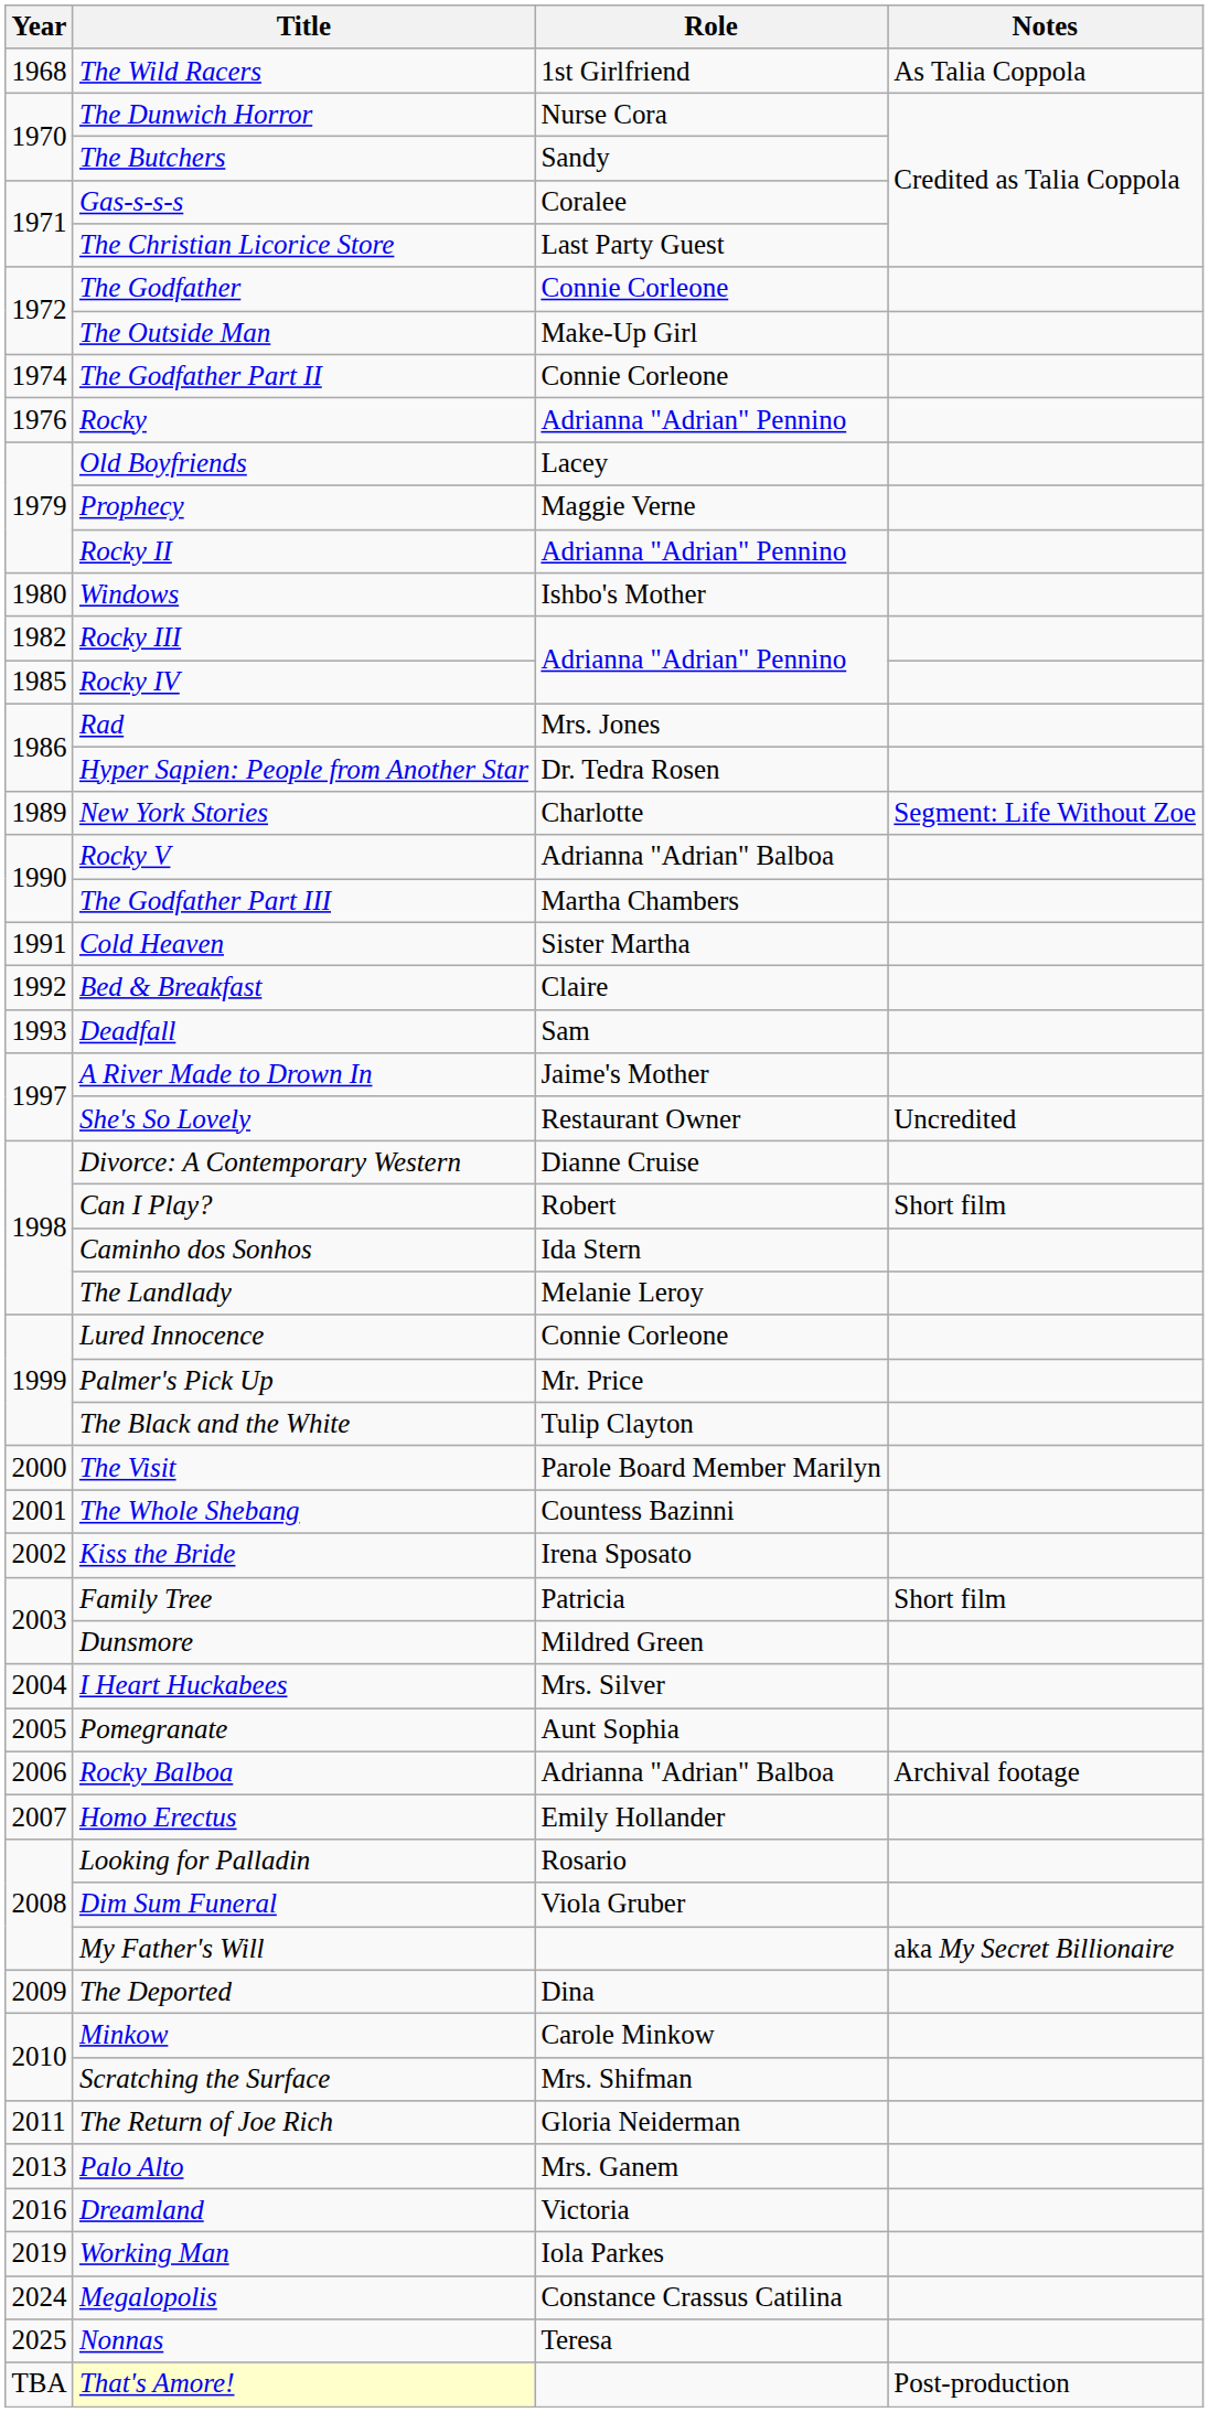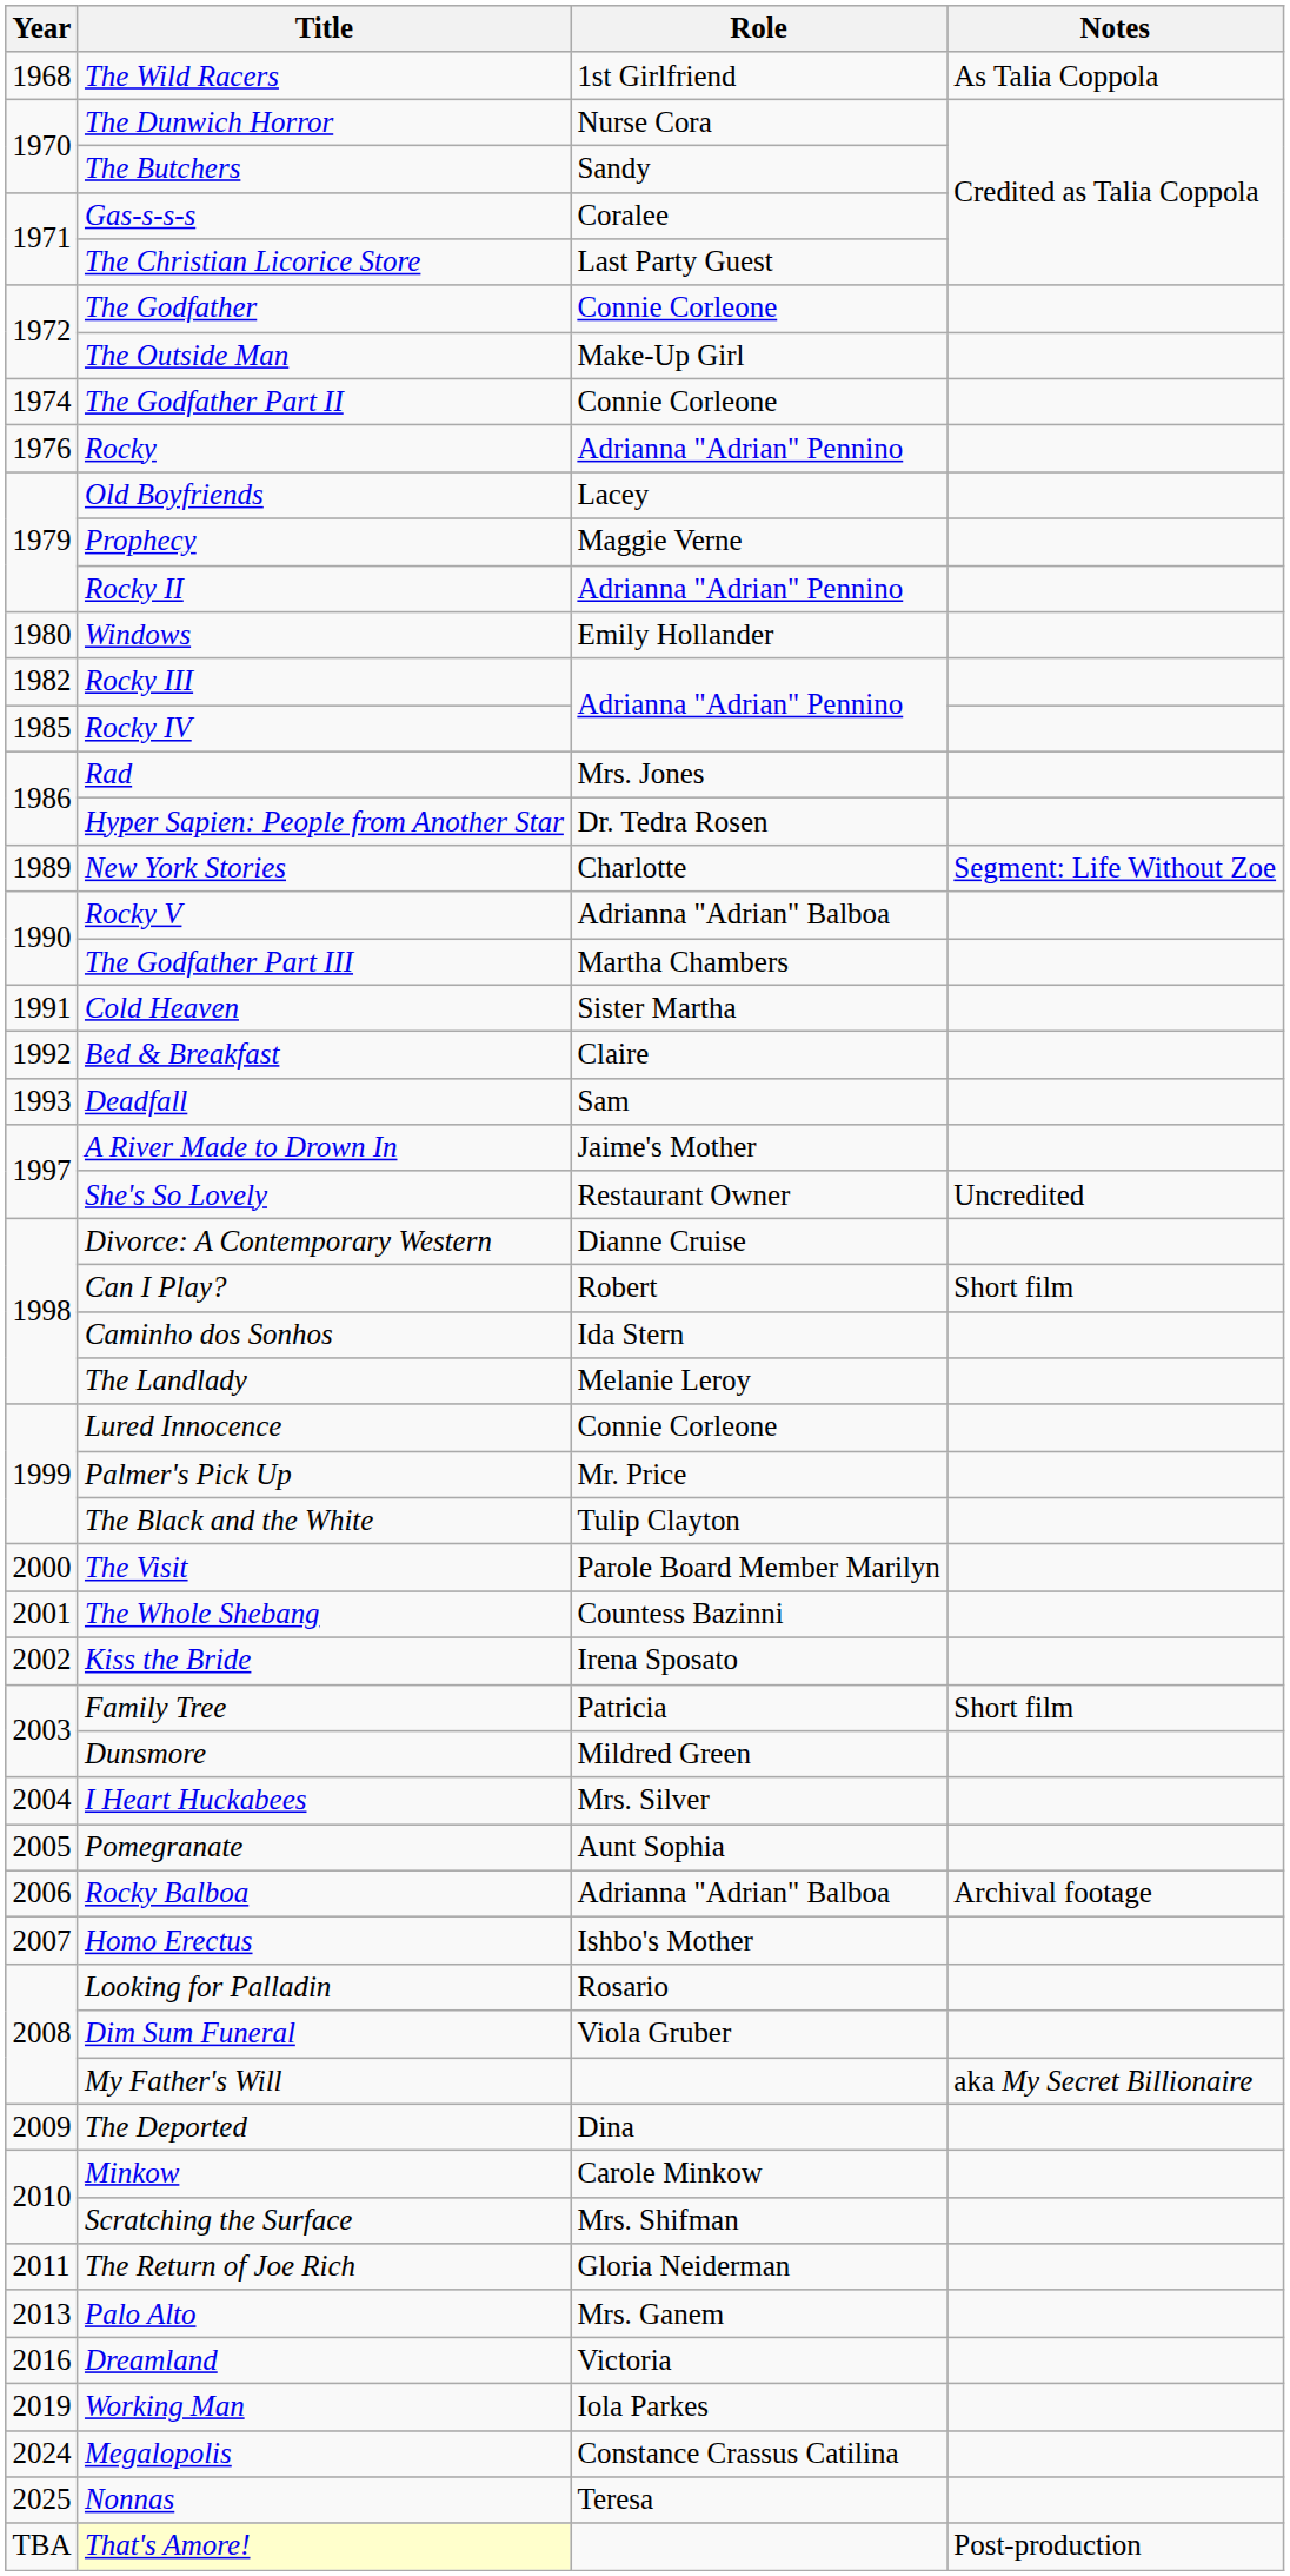Windows | Role: Ishbo's Mother -> Emily Hollander
Homo Erectus | Role: Emily Hollander -> Ishbo's Mother
